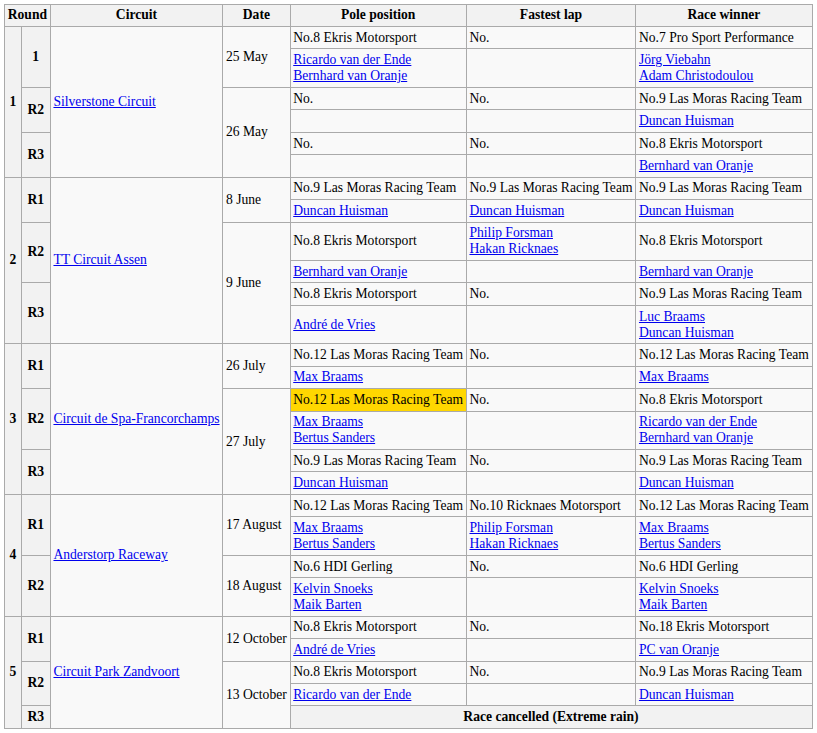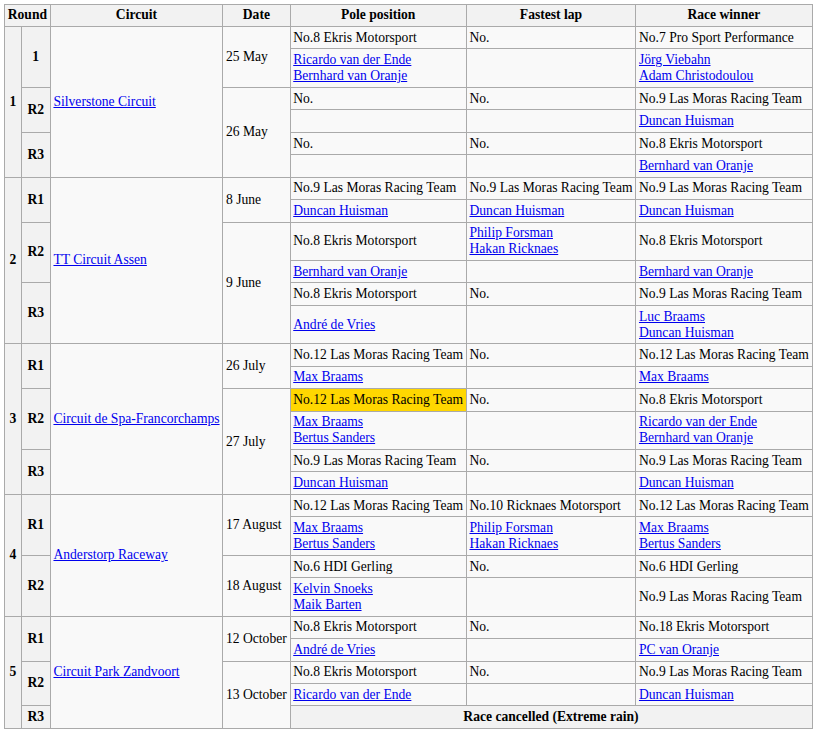row 23 | Race winner: Kelvin Snoeks Maik Barten -> No.9 Las Moras Racing Team
